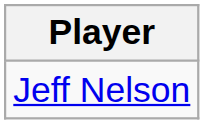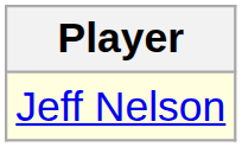row 2 | column 1: no background -> lightyellow background
